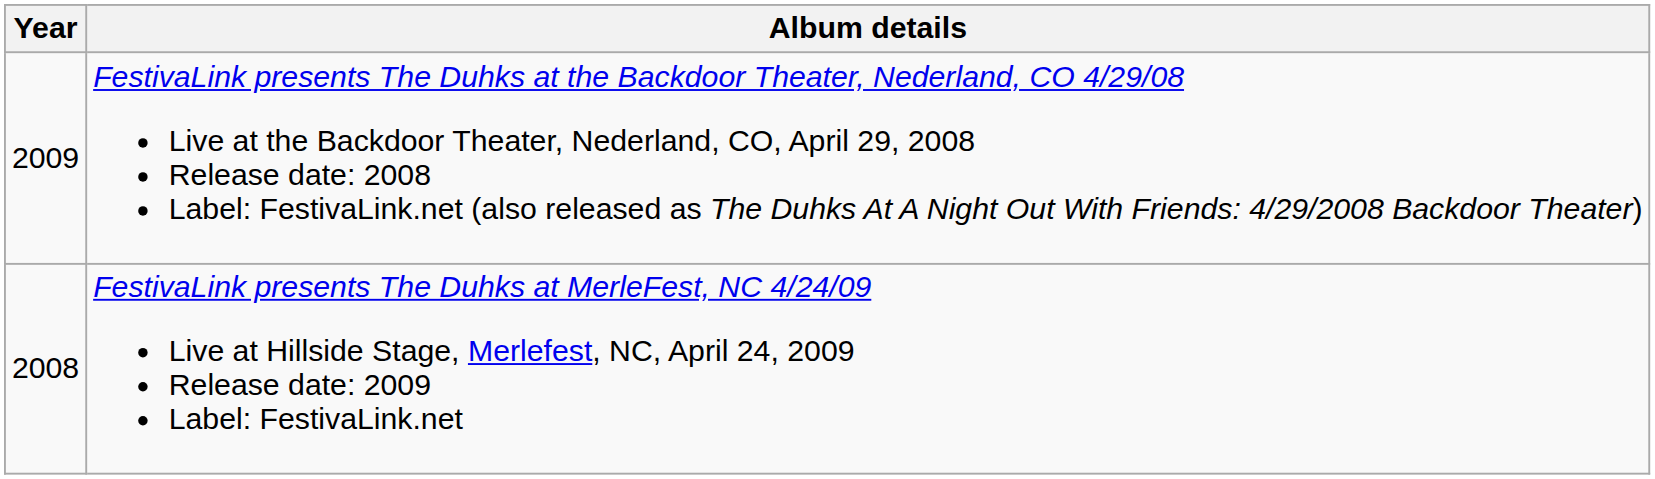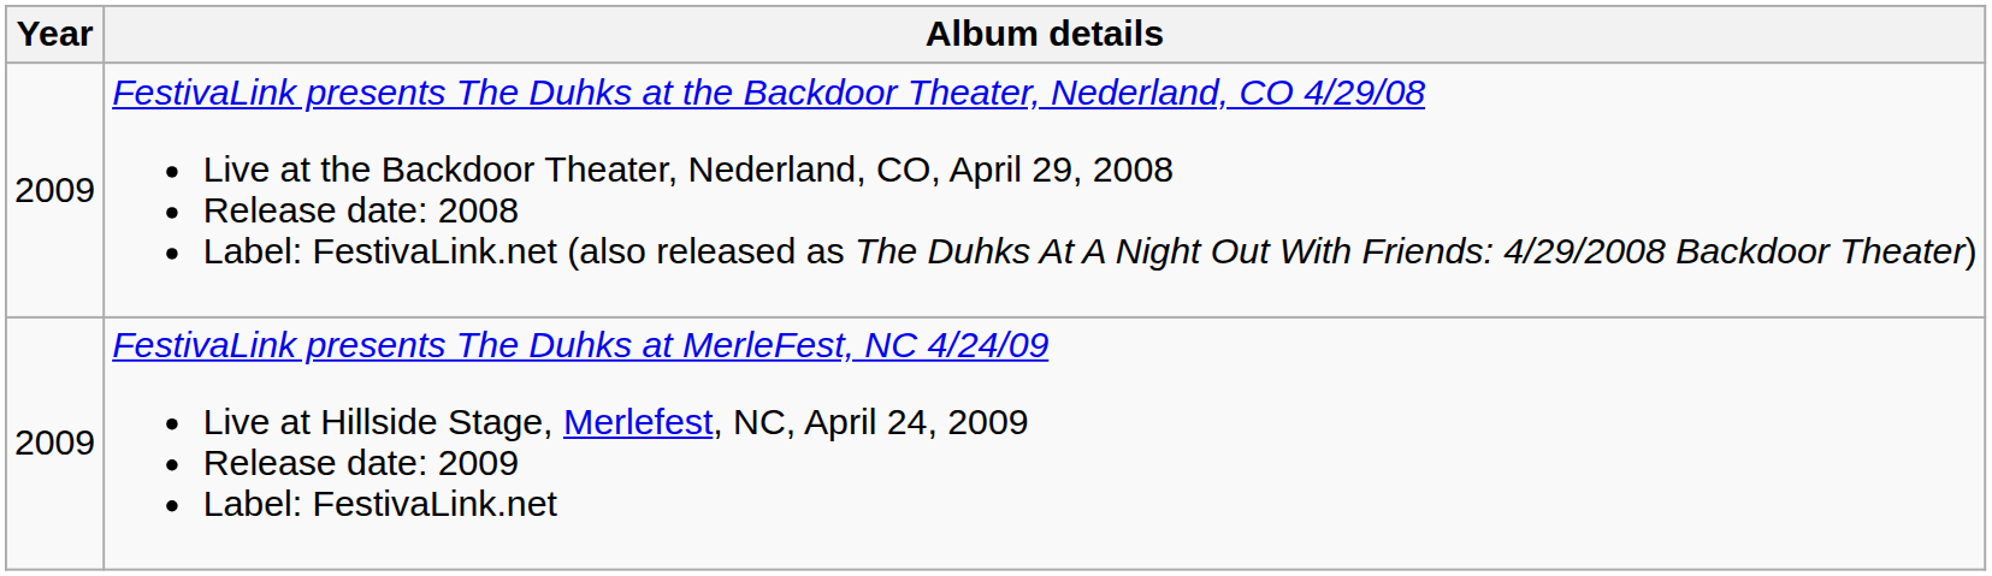row 3 | Year: 2008 -> 2009
